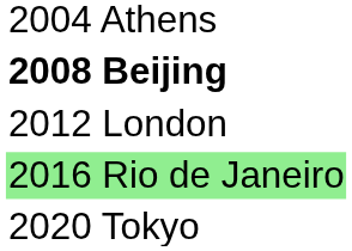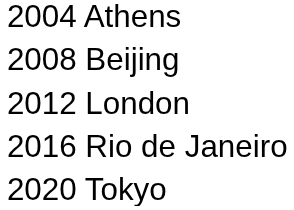2008 Beijing | column 1: bold -> normal
2016 Rio de Janeiro | column 1: lightgreen background -> no background
